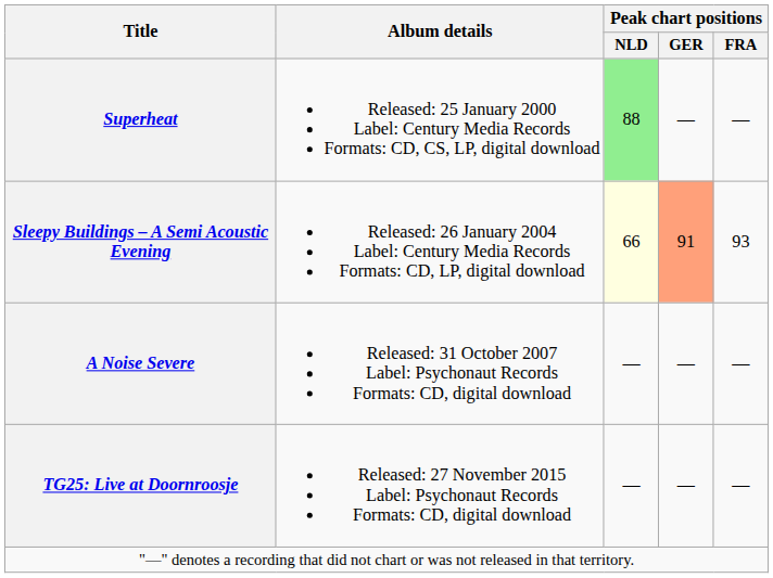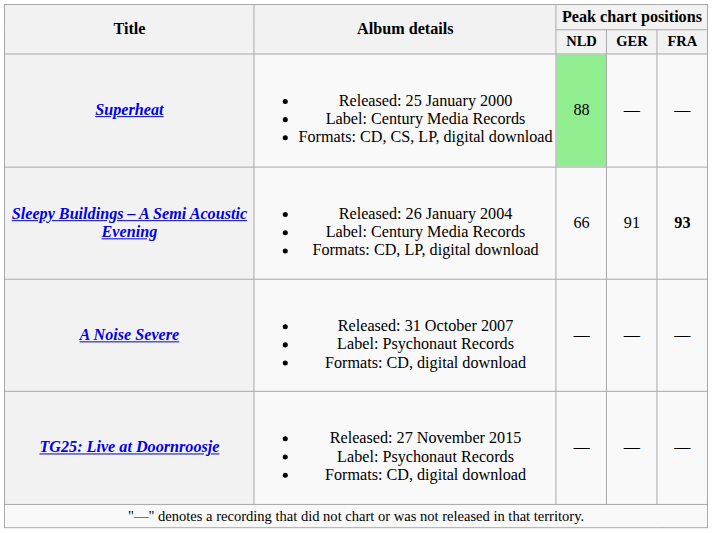Sleepy Buildings – A Semi Acoustic Evening | Peak chart positions / NLD: lightyellow background -> no background
Sleepy Buildings – A Semi Acoustic Evening | Peak chart positions / GER: lightsalmon background -> no background
Sleepy Buildings – A Semi Acoustic Evening | Peak chart positions / FRA: normal -> bold
